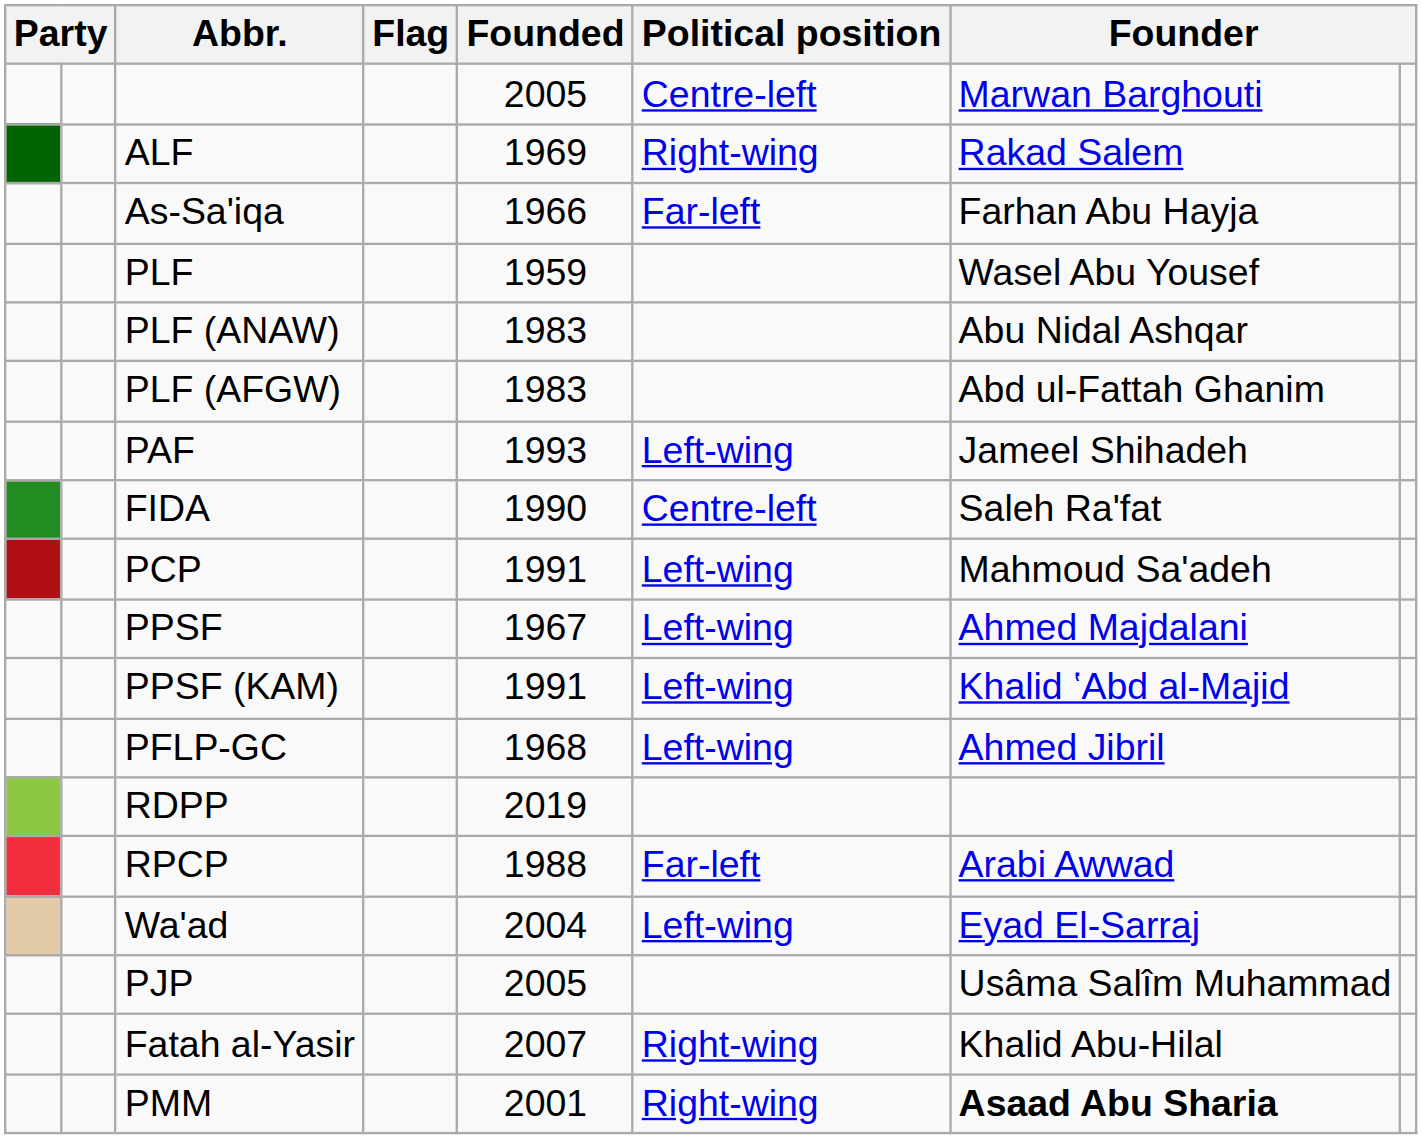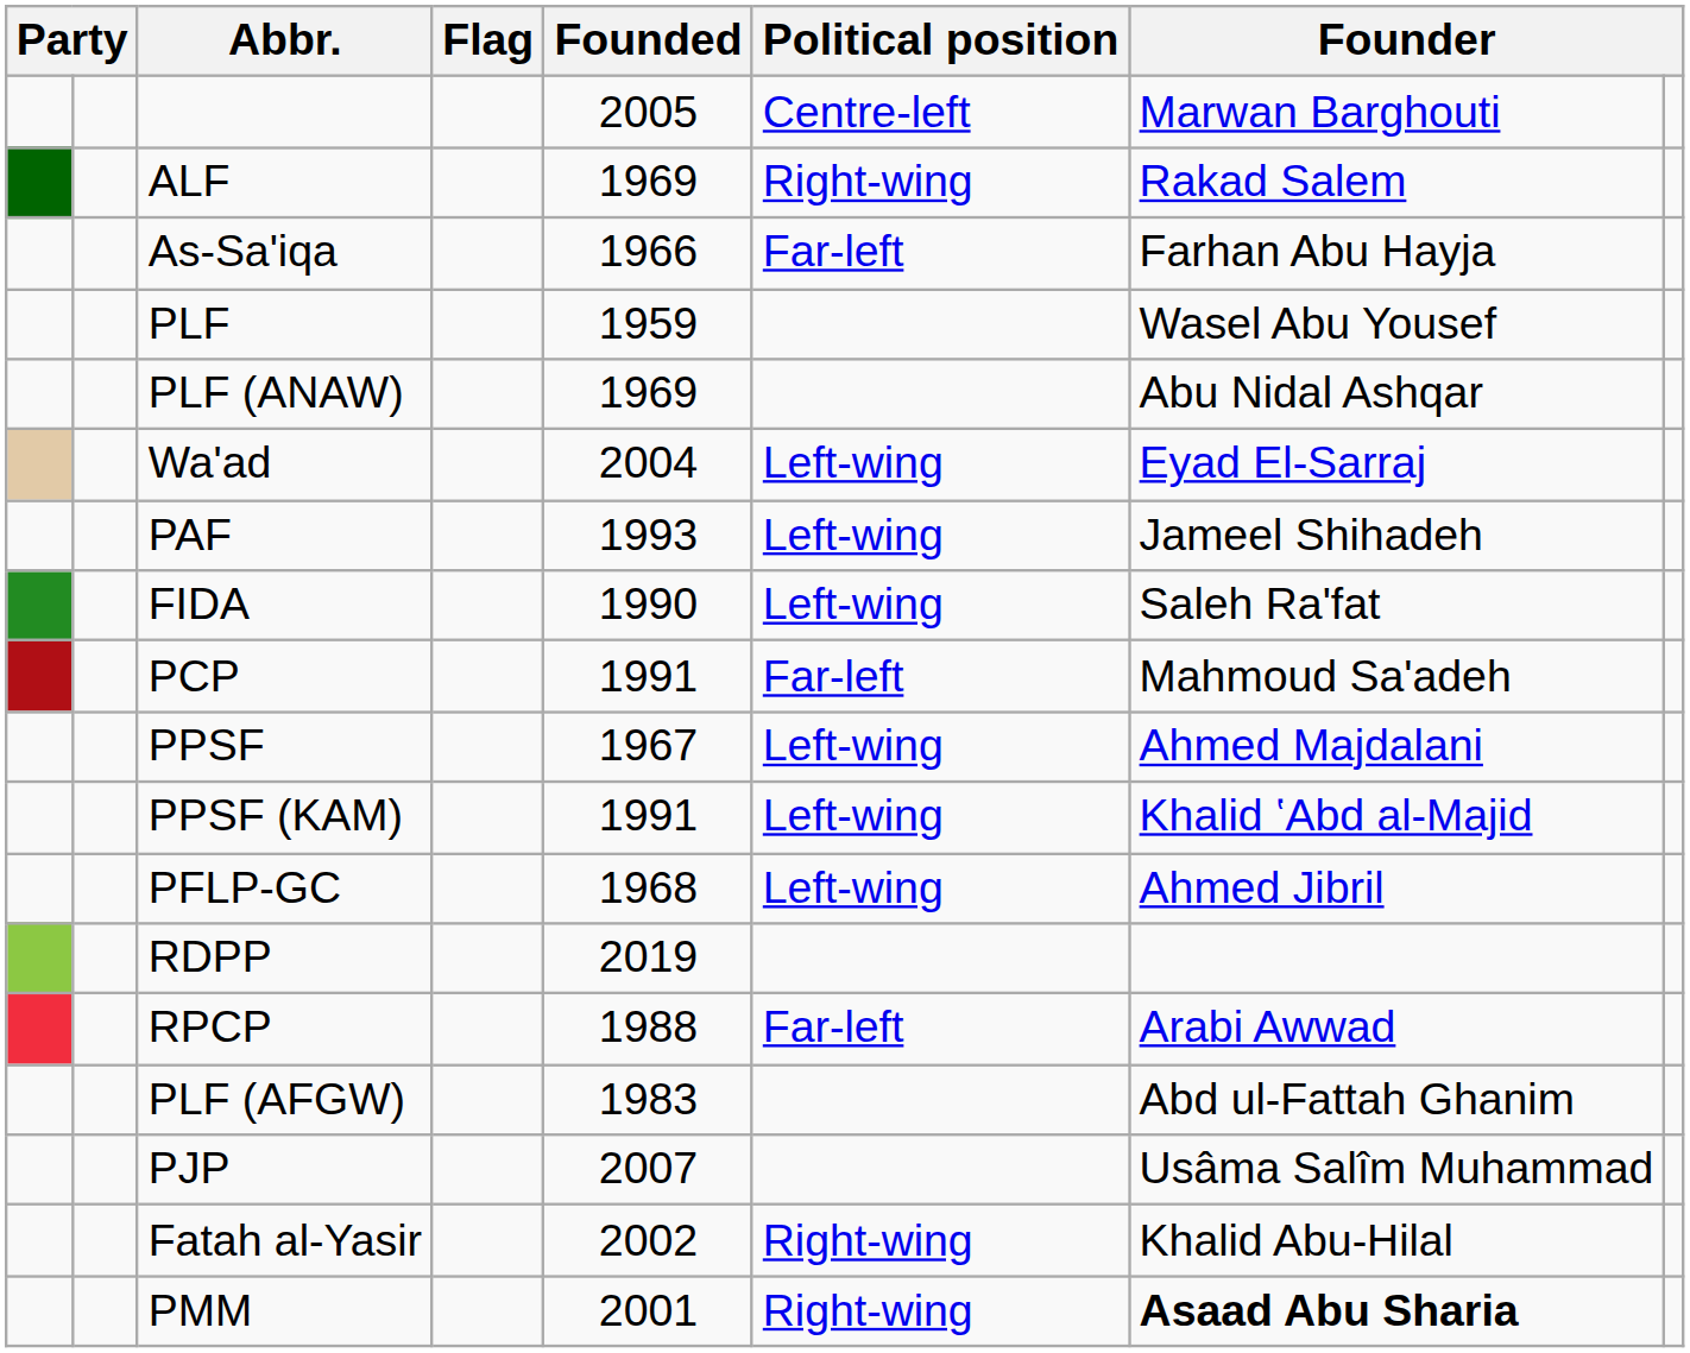PLF (ANAW) | Founded: 1983 -> 1969
rows swapped: PLF (AFGW) <-> Wa'ad
FIDA | Political position: Centre-left -> Left-wing
PCP | Political position: Left-wing -> Far-left
PJP | Founded: 2005 -> 2007
Fatah al-Yasir | Founded: 2007 -> 2002
